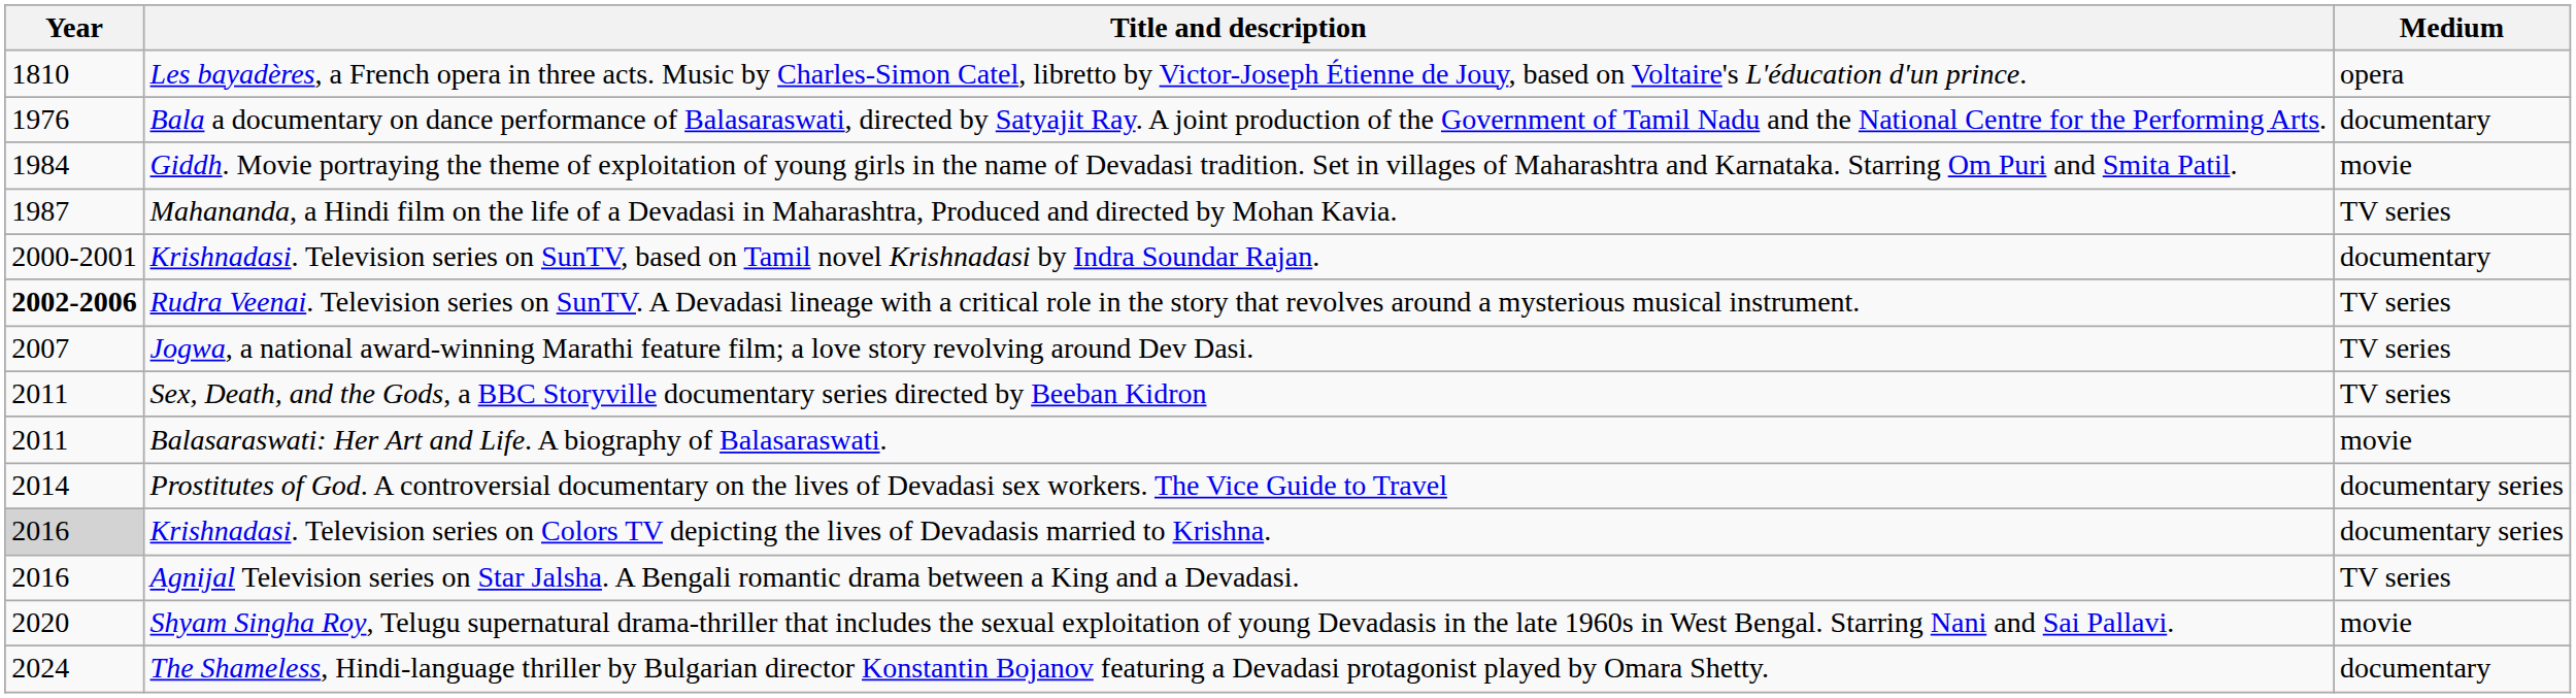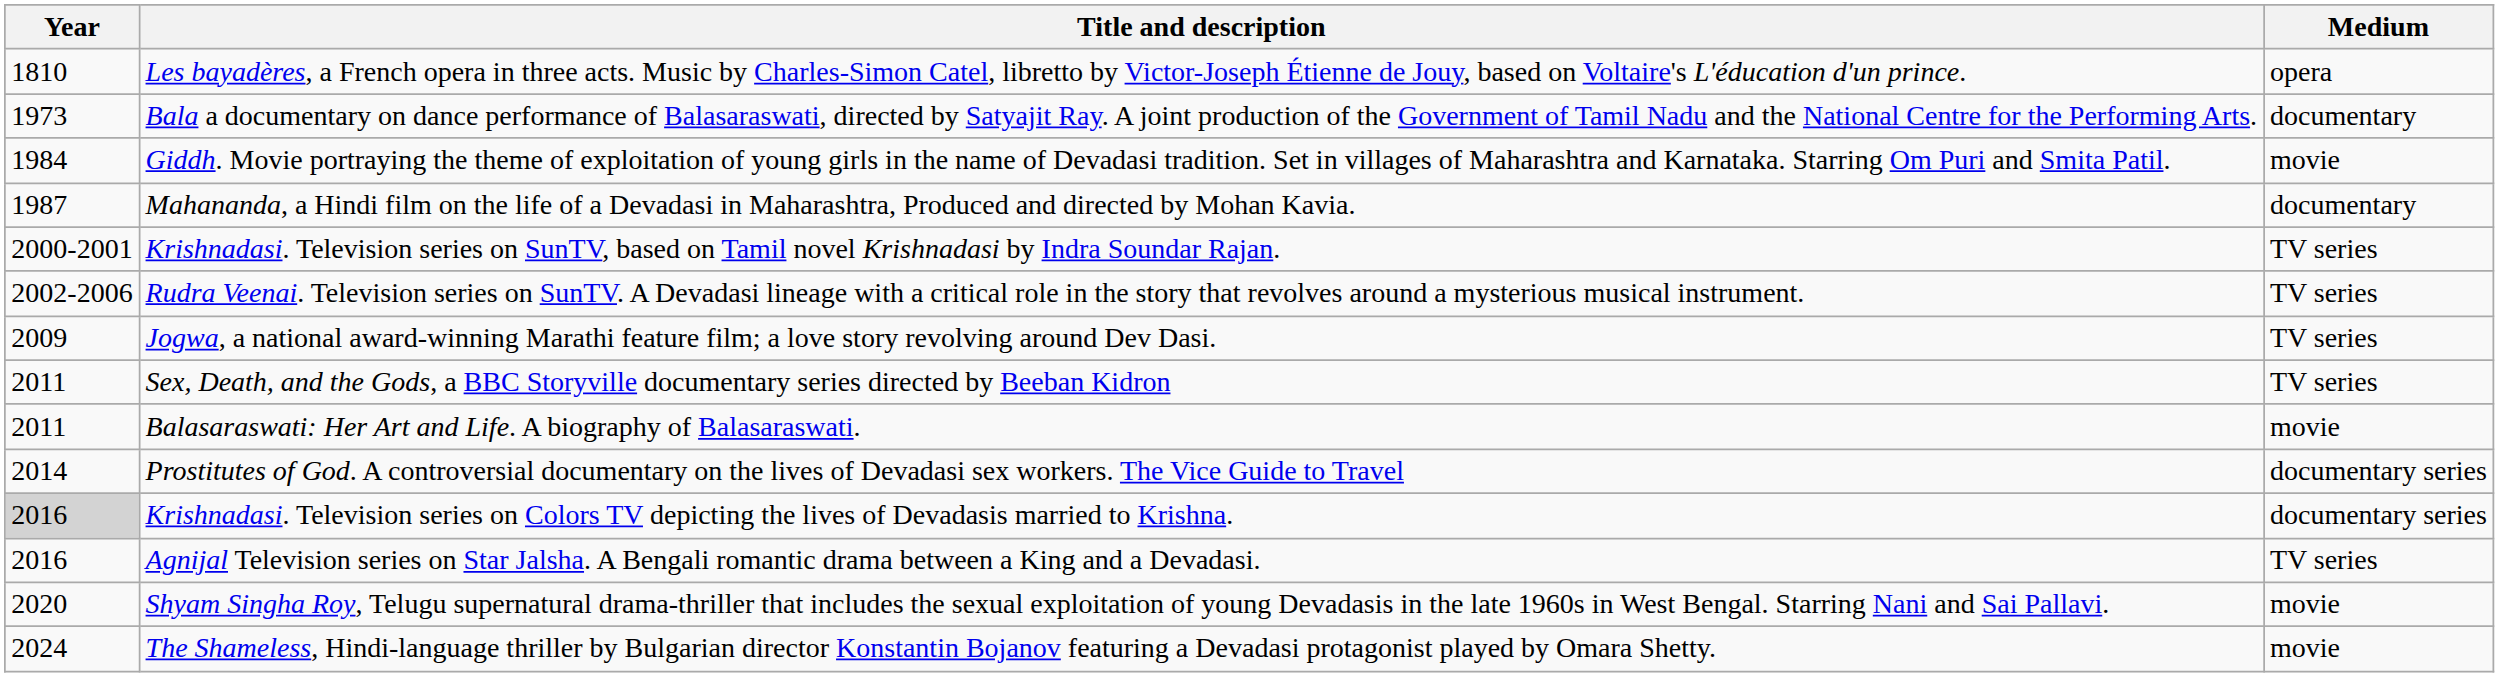row 3 | Year: 1976 -> 1973
row 5 | Medium: TV series -> documentary
row 6 | Medium: documentary -> TV series
row 7 | Year: bold -> normal
row 8 | Year: 2007 -> 2009
row 15 | Medium: documentary -> movie
